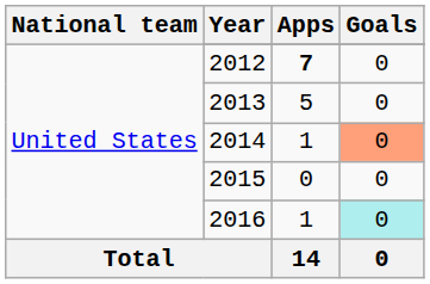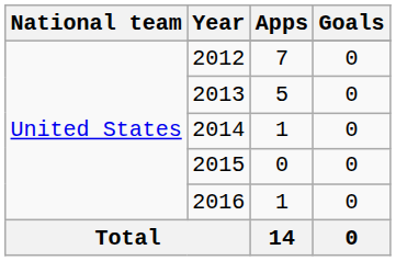2012 | Apps: bold -> normal
2014 | Goals: lightsalmon background -> no background
2016 | Goals: paleturquoise background -> no background
